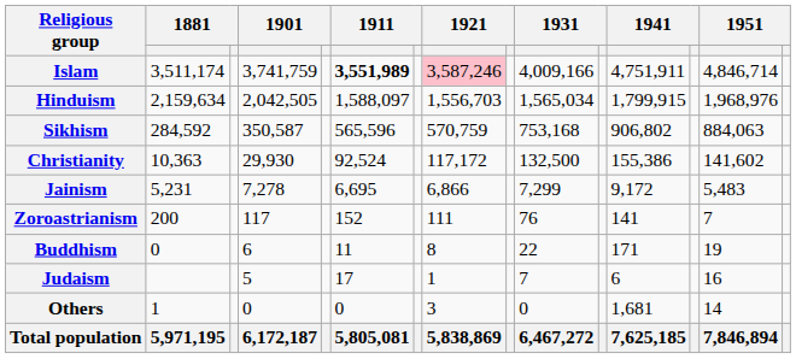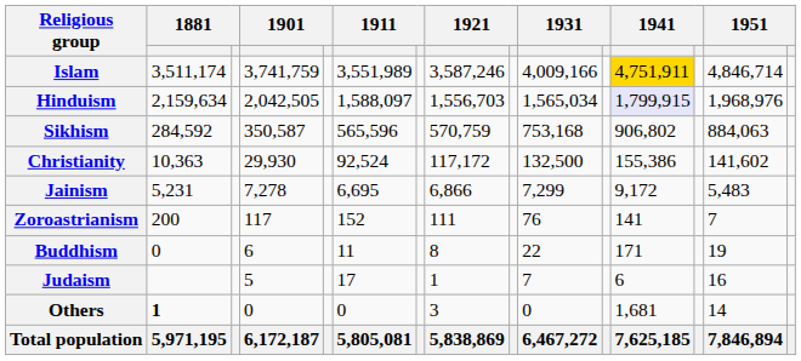Islam | column 6: bold -> normal
Islam | column 8: pink background -> no background
Islam | column 12: no background -> gold background
Hinduism | column 12: no background -> lavender background
Others | column 2: normal -> bold
